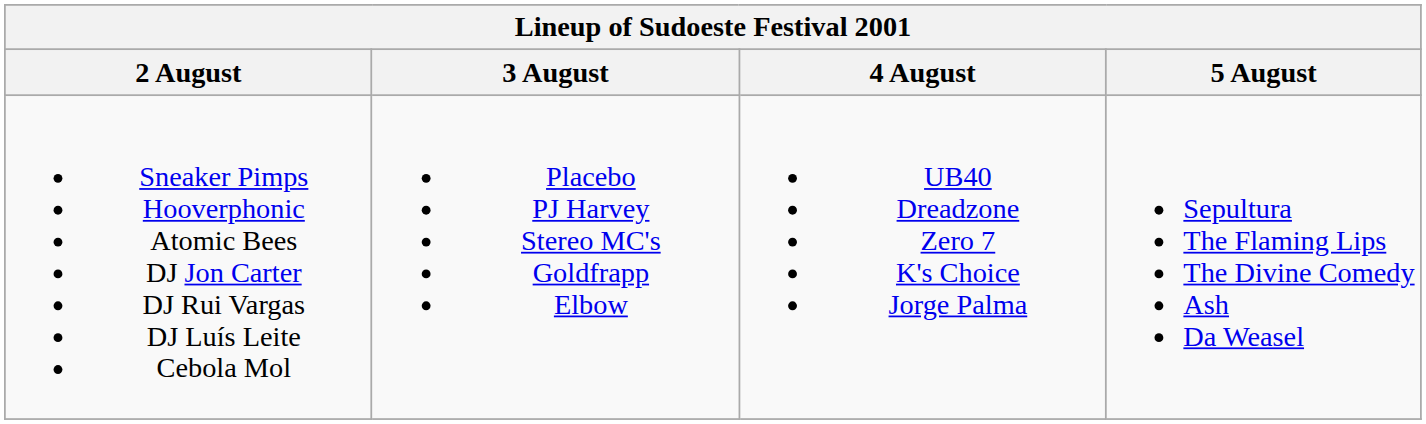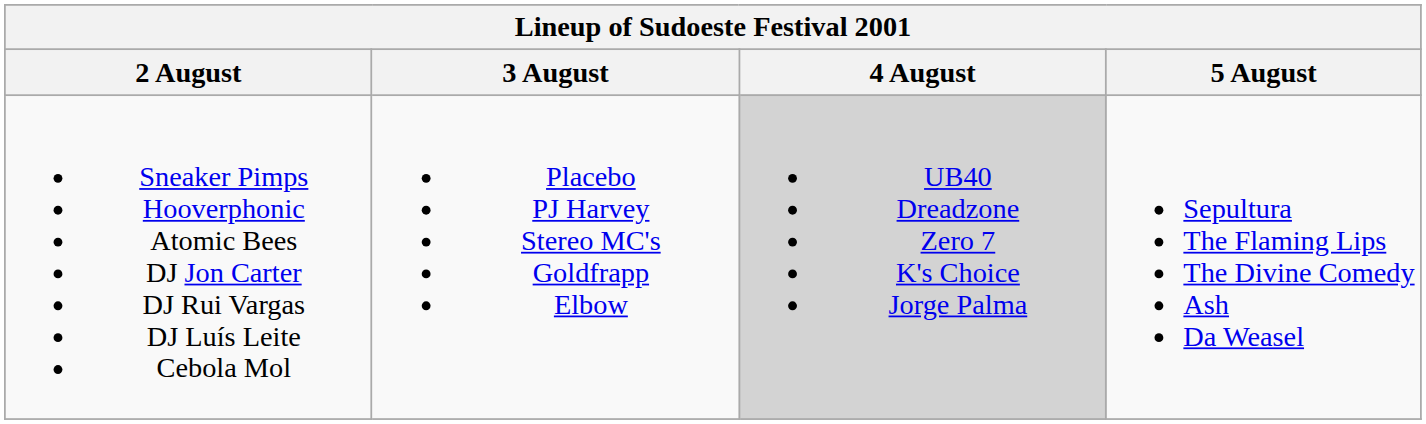row 3 | 4 August: no background -> lightgrey background
